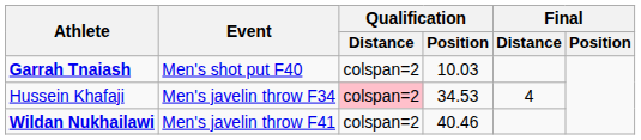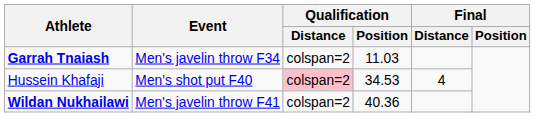Garrah Tnaiash | Event: Men's shot put F40 -> Men's javelin throw F34
Garrah Tnaiash | Qualification / Position: 10.03 -> 11.03
Hussein Khafaji | Event: Men's javelin throw F34 -> Men's shot put F40
Wildan Nukhailawi | Qualification / Position: 40.46 -> 40.36
